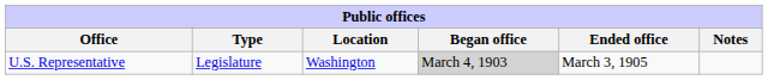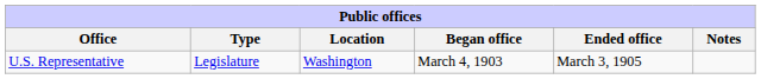U.S. Representative | Began office: lightgrey background -> no background
